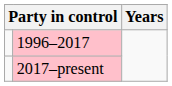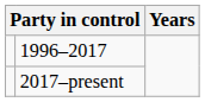1996–2017 | column 2: pink background -> no background
2017–present | column 2: pink background -> no background
